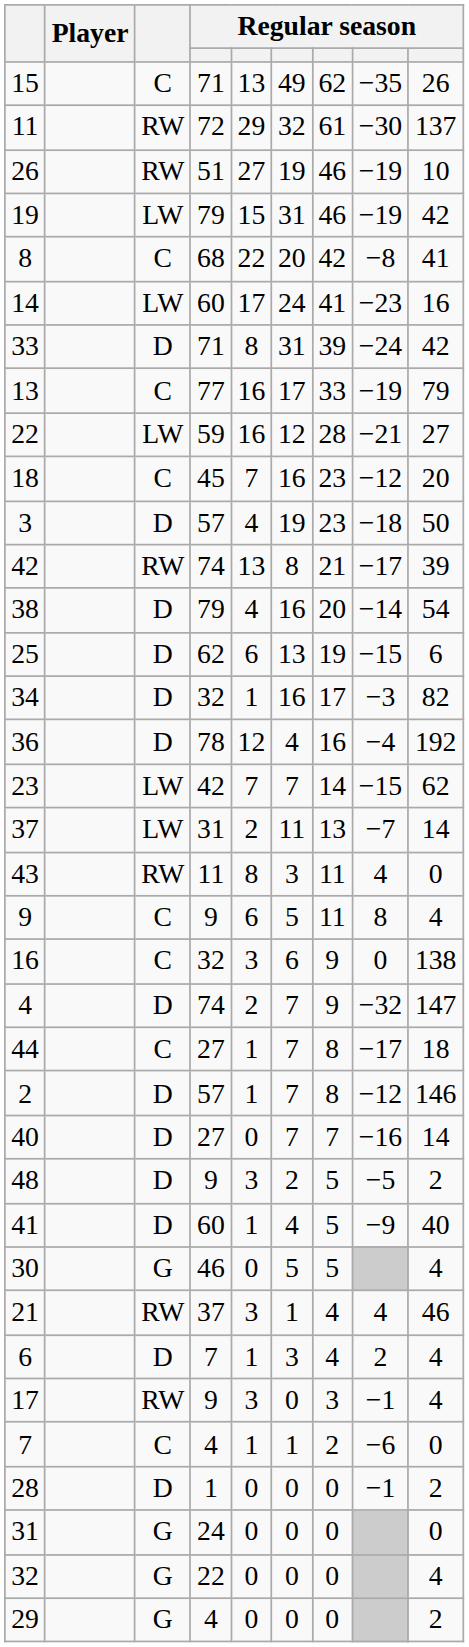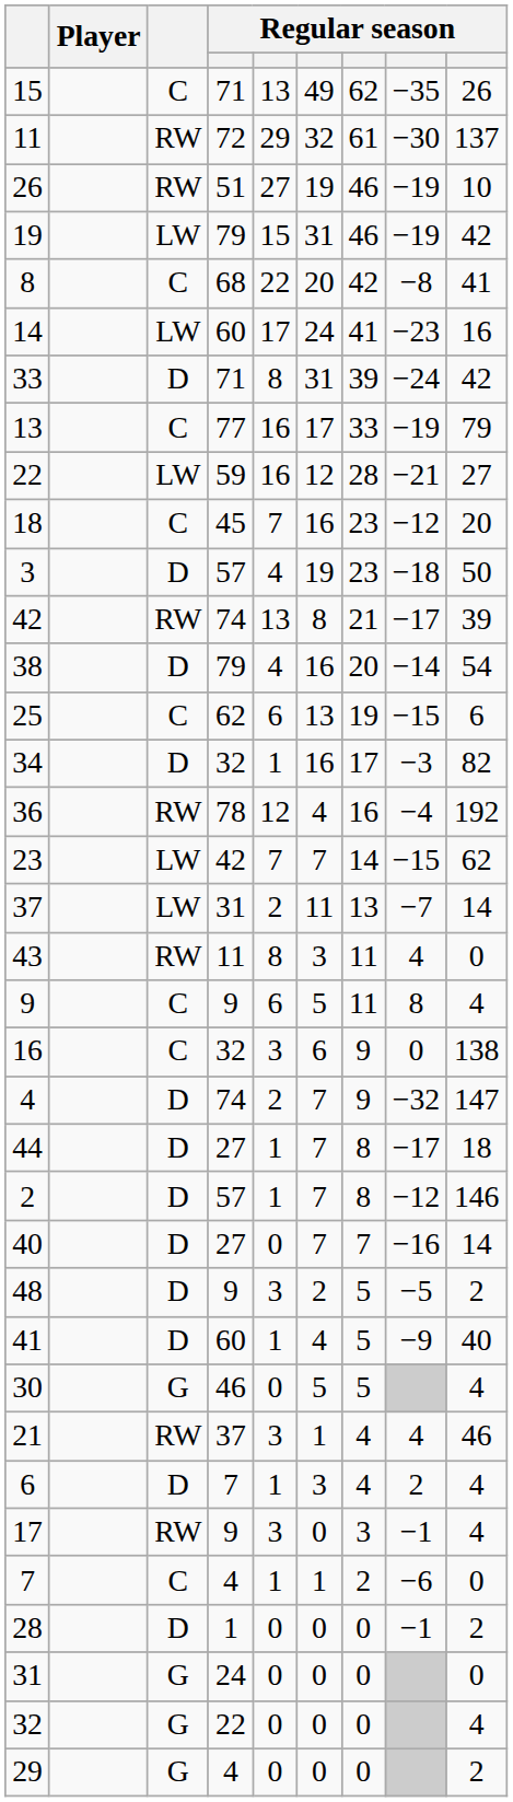25 | column 3: D -> C
36 | column 3: D -> RW
44 | column 3: C -> D
